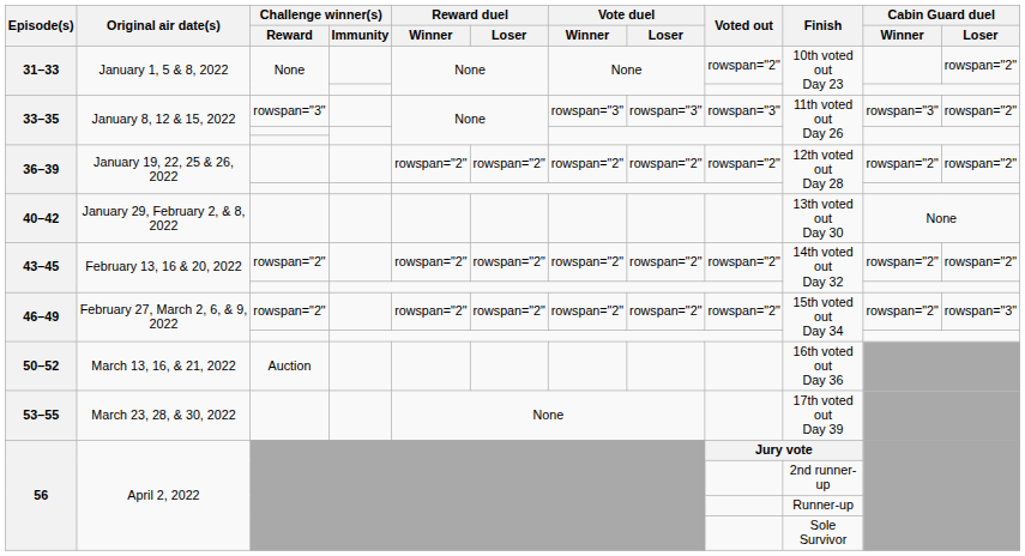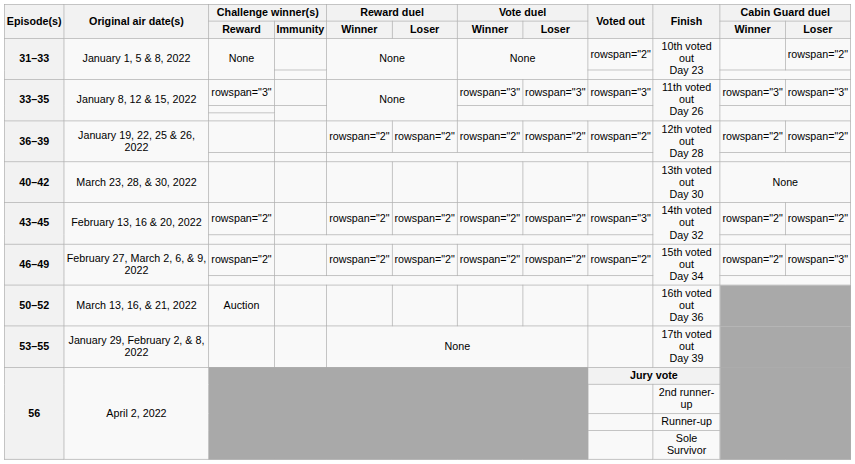33–35 / rowspan="3" | Cabin Guard duel / Loser: rowspan="2" -> rowspan="3"
40–42 | Original air date(s): January 29, February 2, & 8, 2022 -> March 23, 28, & 30, 2022
43–45 / rowspan="2" | Voted out: rowspan="2" -> rowspan="3"
53–55 | Original air date(s): March 23, 28, & 30, 2022 -> January 29, February 2, & 8, 2022
